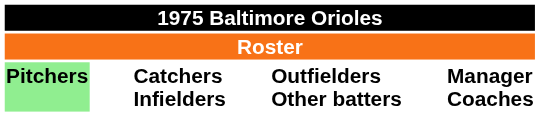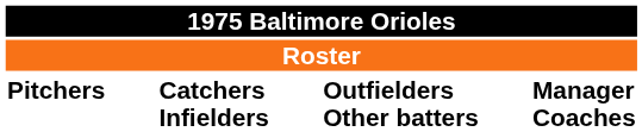Pitchers | column 1: lightgreen background -> no background
